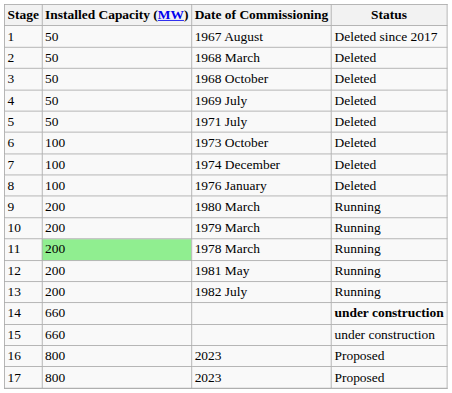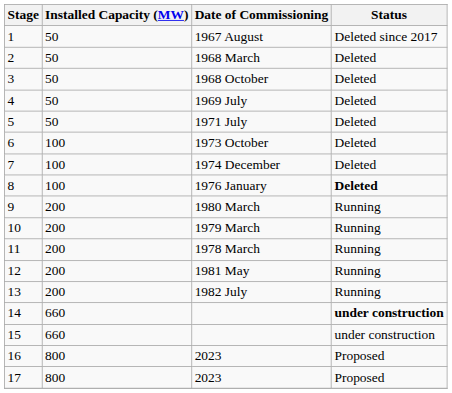8 | Status: normal -> bold
11 | Installed Capacity (MW): lightgreen background -> no background
